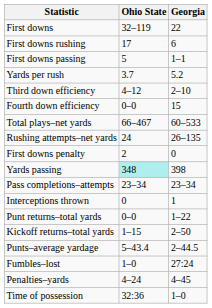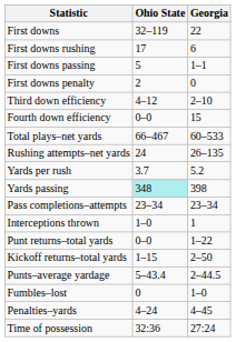rows swapped: First downs penalty <-> Yards per rush
Interceptions thrown | Ohio State: 0 -> 1–0
Fumbles–lost | Ohio State: 1–0 -> 0
Fumbles–lost | Georgia: 27:24 -> 1–0
Time of possession | Georgia: 1–0 -> 27:24
